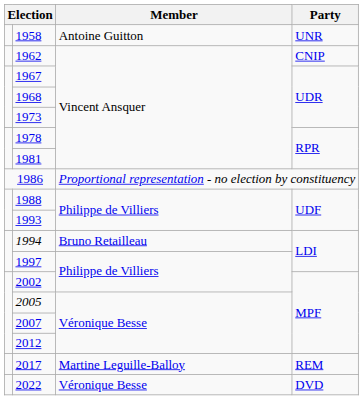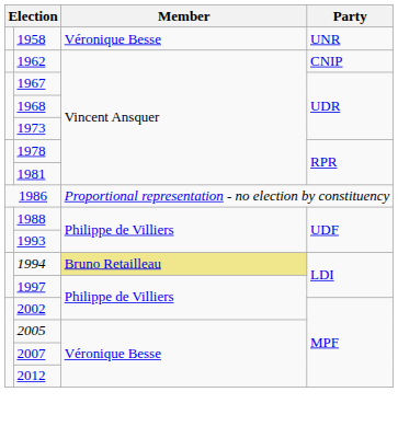1958 | Member: Antoine Guitton -> Véronique Besse
1994 | Member: no background -> khaki background
- row: 2017 | Martine Leguille-Balloy | REM
- row: 2022 | Véronique Besse | DVD
